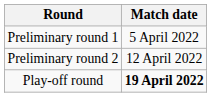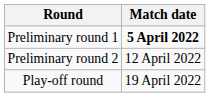Preliminary round 1 | column 2: normal -> bold
Play-off round | column 2: bold -> normal
